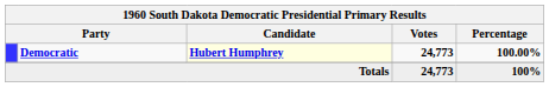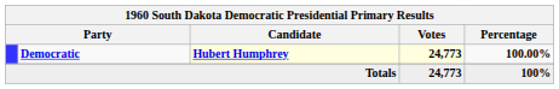row 3 | Votes: no background -> lightyellow background
